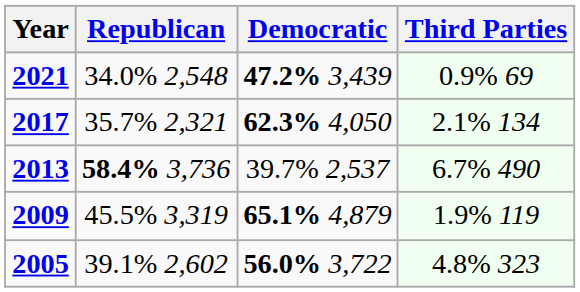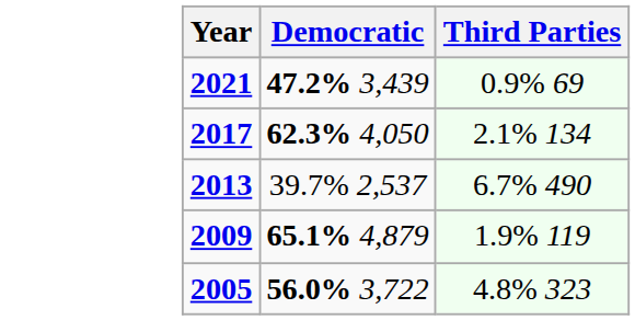- column: Republican | 34.0% 2,548 | 35.7% 2,321 | 58.4% 3,736 | 45.5% 3,319 | 39.1% 2,602
